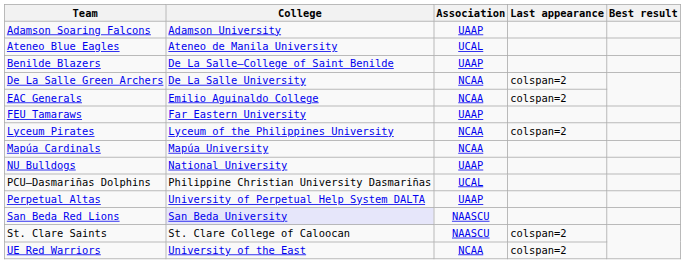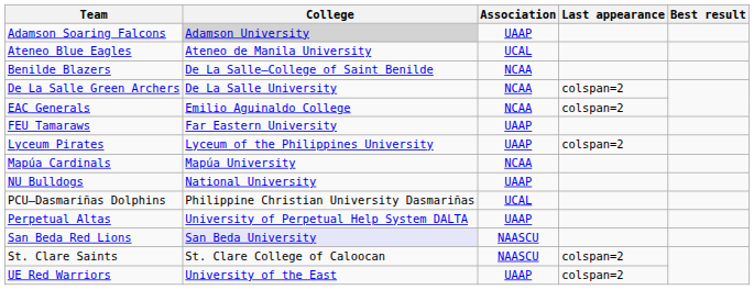Adamson Soaring Falcons | College: no background -> lightgrey background
Benilde Blazers | Association: UAAP -> NCAA
Lyceum Pirates | Association: NCAA -> UAAP
UE Red Warriors | Association: NCAA -> UAAP
